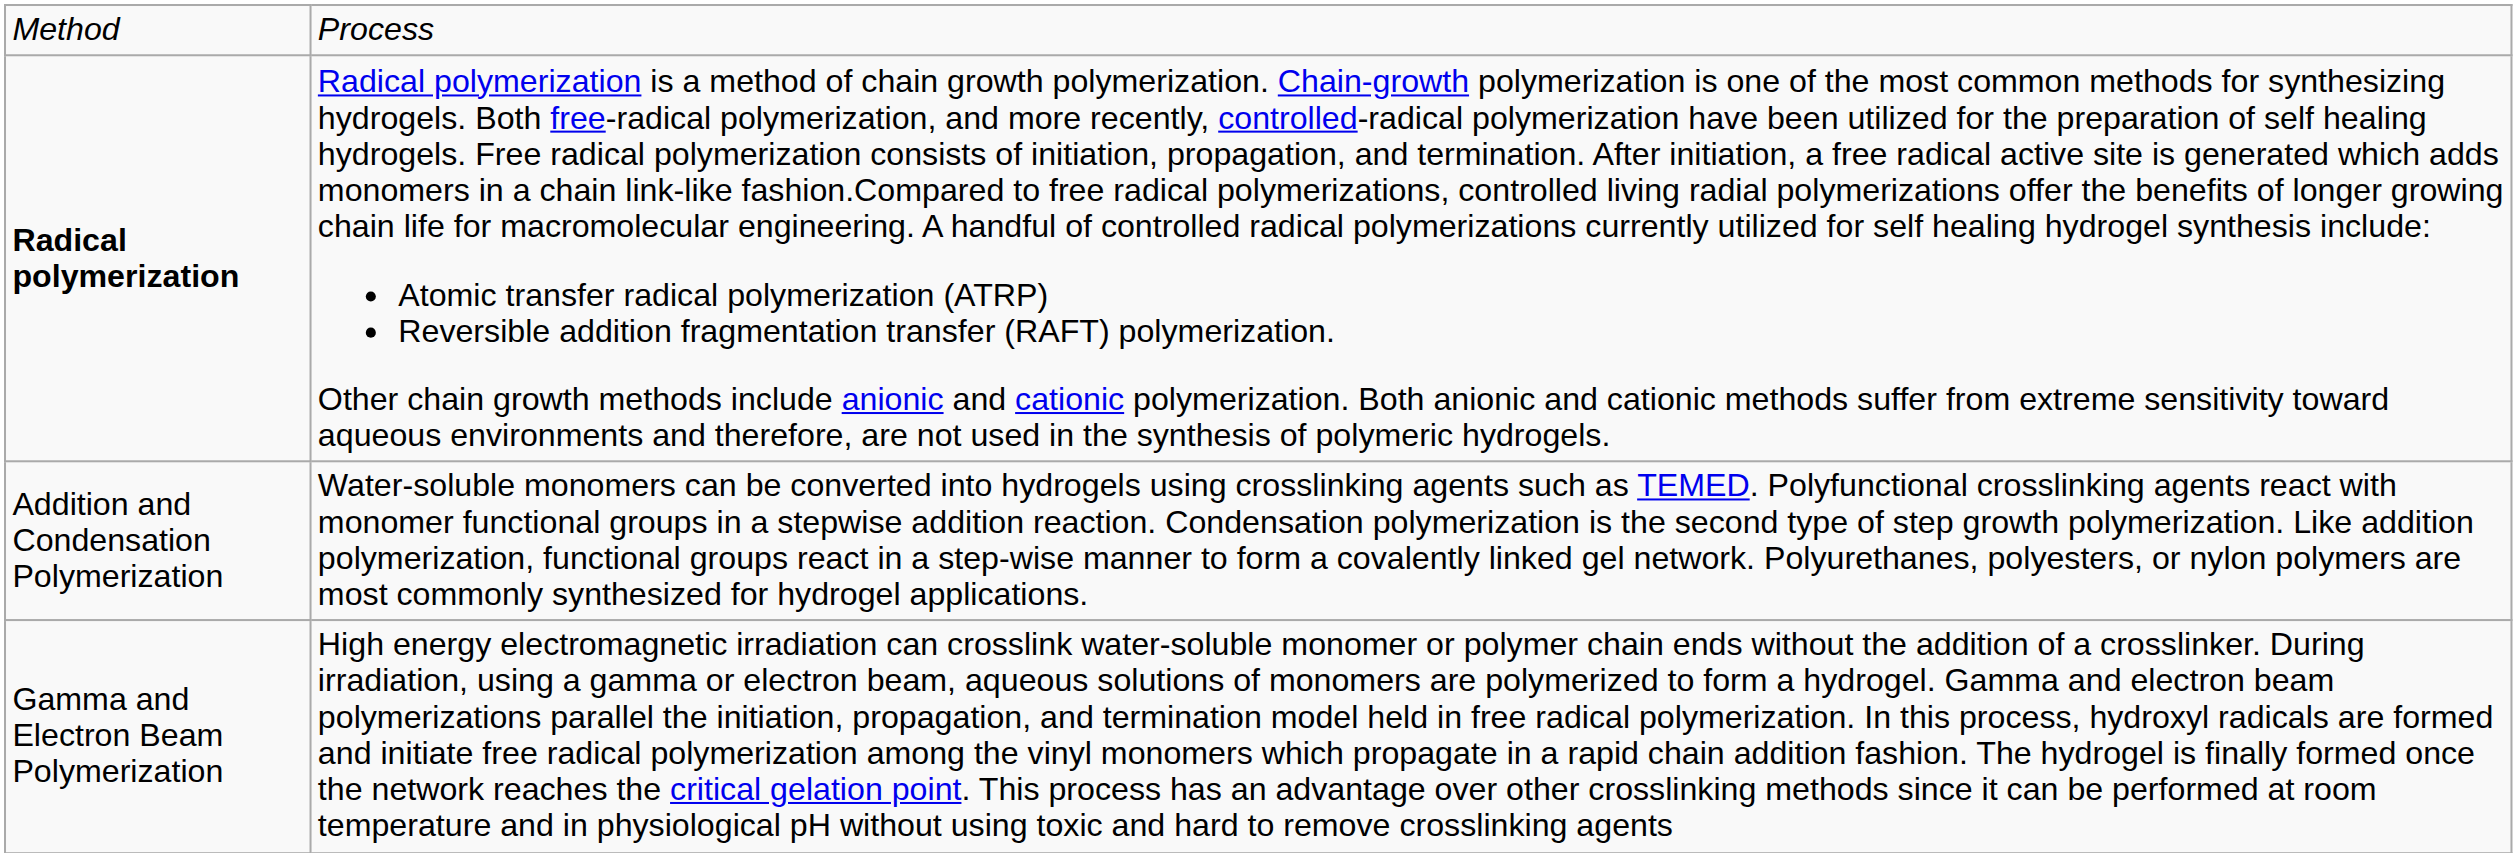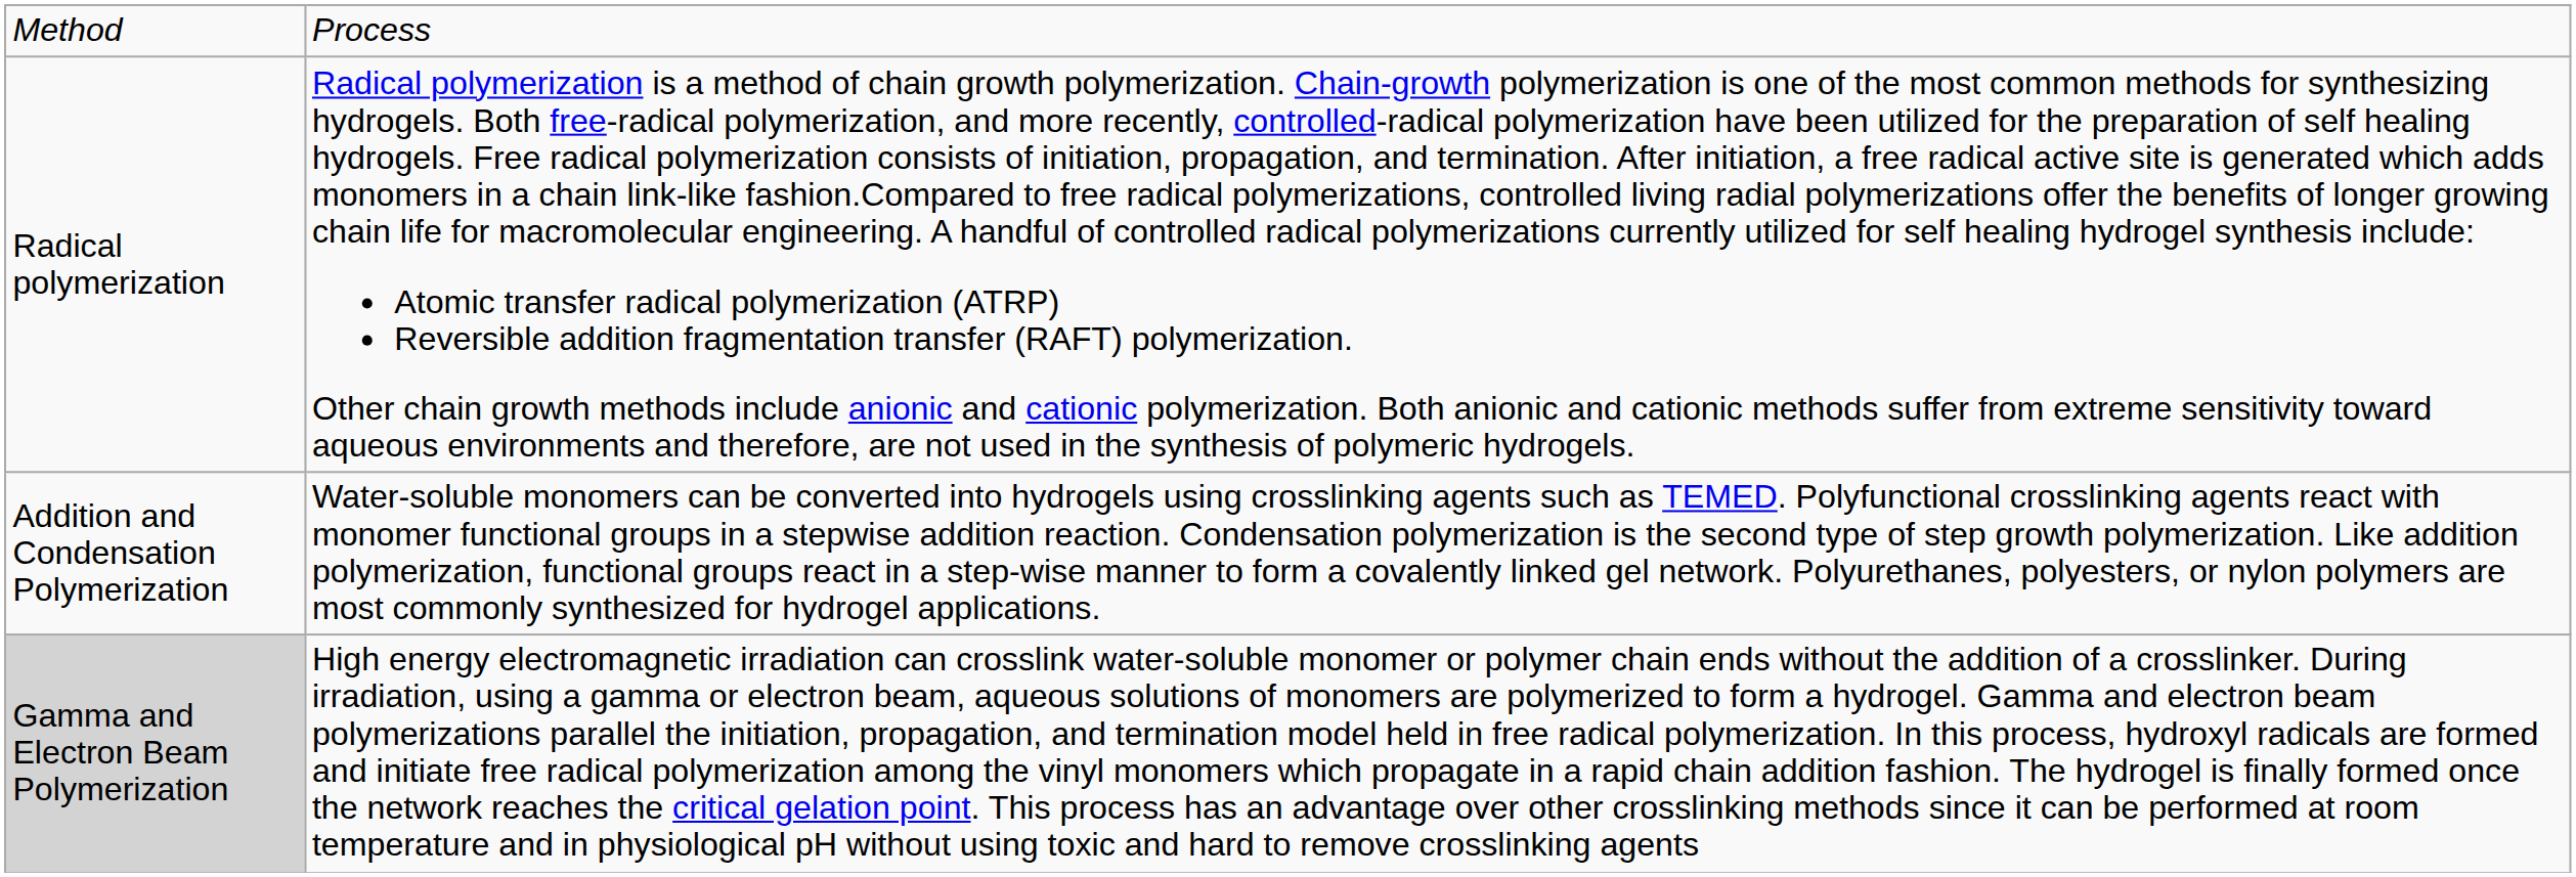Radical polymerization | column 1: bold -> normal
Gamma and Electron Beam Polymerization | column 1: no background -> lightgrey background
